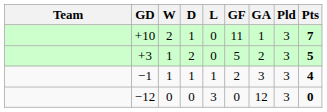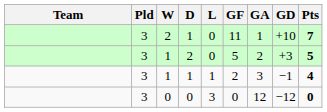columns swapped: Pld <-> GD
